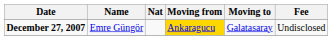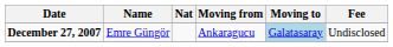December 27, 2007 | Moving from: gold background -> no background
December 27, 2007 | Moving to: no background -> lightblue background
